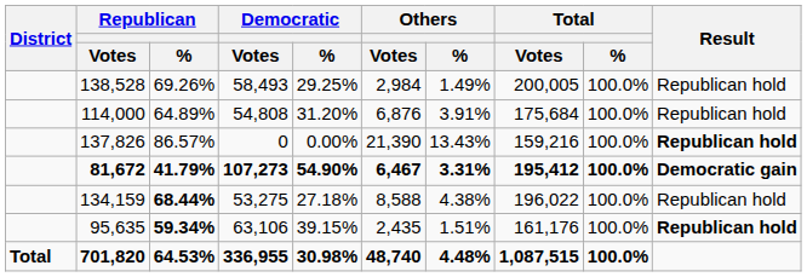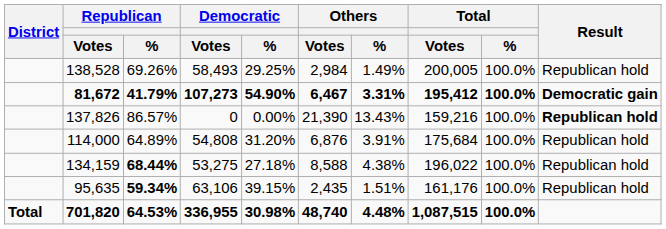rows swapped: 81,672 <-> 114,000
95,635 | Result: bold -> normal
